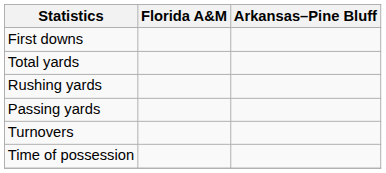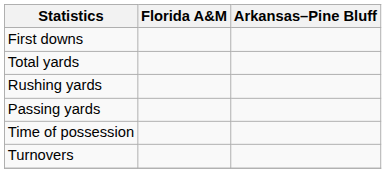rows swapped: Turnovers <-> Time of possession
